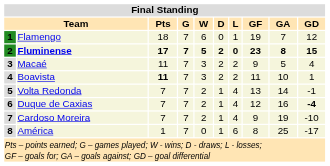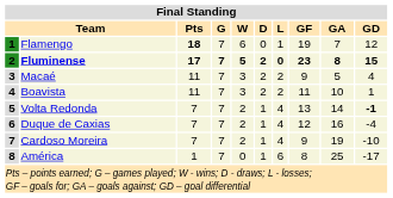Flamengo | Pts: normal -> bold
Boavista | Pts: bold -> normal
Volta Redonda | GD: normal -> bold
Duque de Caxias | GD: bold -> normal
